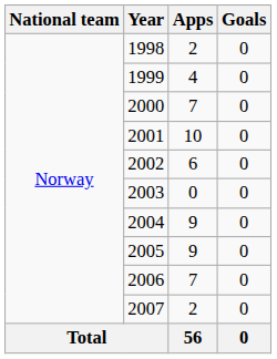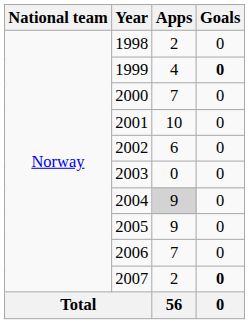1999 | Goals: normal -> bold
2004 | Apps: no background -> lightgrey background
2007 | Goals: normal -> bold
